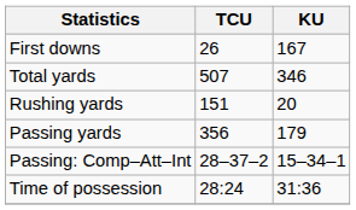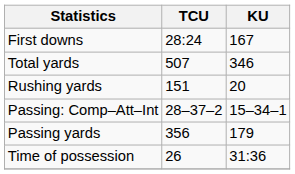First downs | TCU: 26 -> 28:24
rows swapped: Passing yards <-> Passing: Comp–Att–Int
Time of possession | TCU: 28:24 -> 26
